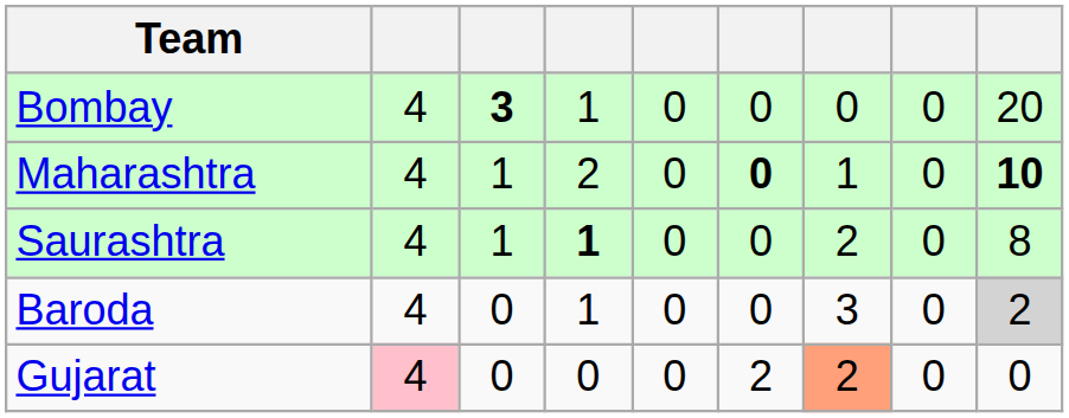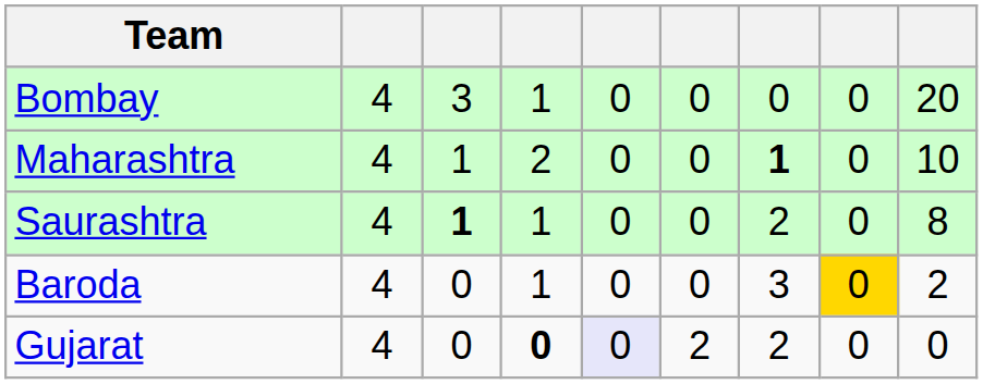Bombay | column 3: bold -> normal
Maharashtra | column 6: bold -> normal
Maharashtra | column 7: normal -> bold
Maharashtra | column 9: bold -> normal
Saurashtra | column 3: normal -> bold
Saurashtra | column 4: bold -> normal
Baroda | column 8: no background -> gold background
Baroda | column 9: lightgrey background -> no background
Gujarat | column 2: pink background -> no background
Gujarat | column 4: normal -> bold
Gujarat | column 5: no background -> lavender background
Gujarat | column 7: lightsalmon background -> no background
